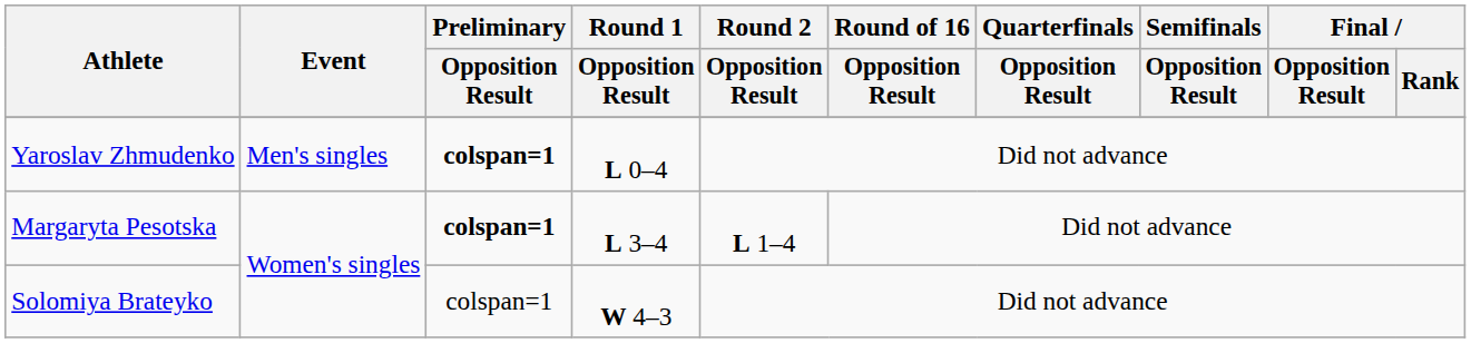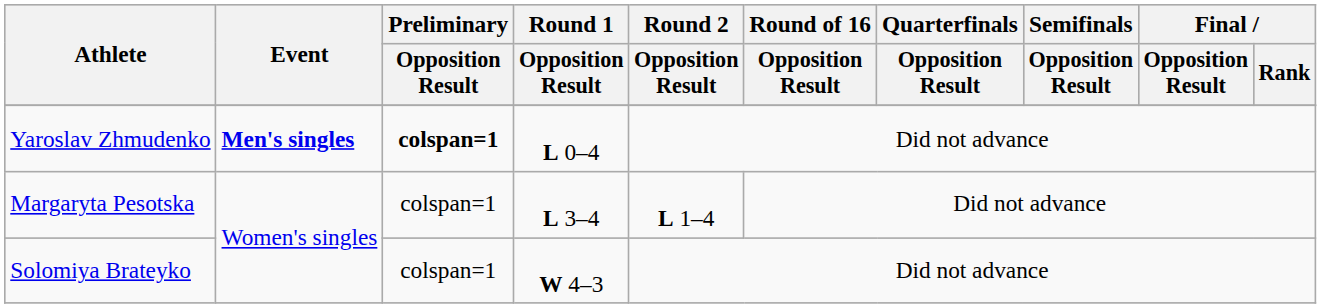Yaroslav Zhmudenko | Event: normal -> bold
Margaryta Pesotska | Preliminary / Opposition Result: bold -> normal
